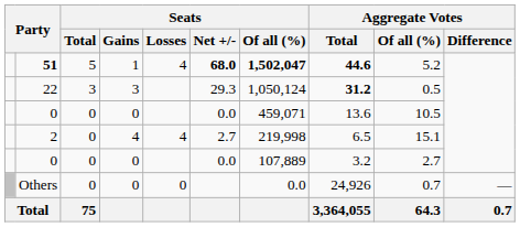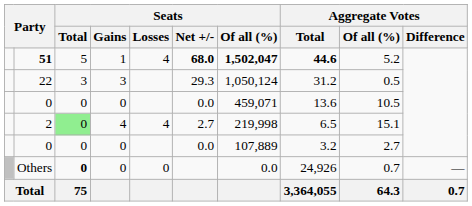22 | Aggregate Votes / Total: bold -> normal
2 | Seats / Total: no background -> lightgreen background
Others | Seats / Total: normal -> bold
